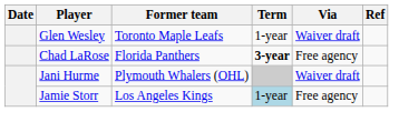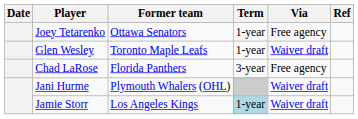+ row: Joey Tetarenko | Ottawa Senators | 1-year | Free agency
Chad LaRose | Term: bold -> normal
Jamie Storr | Via: Free agency -> Waiver draft
